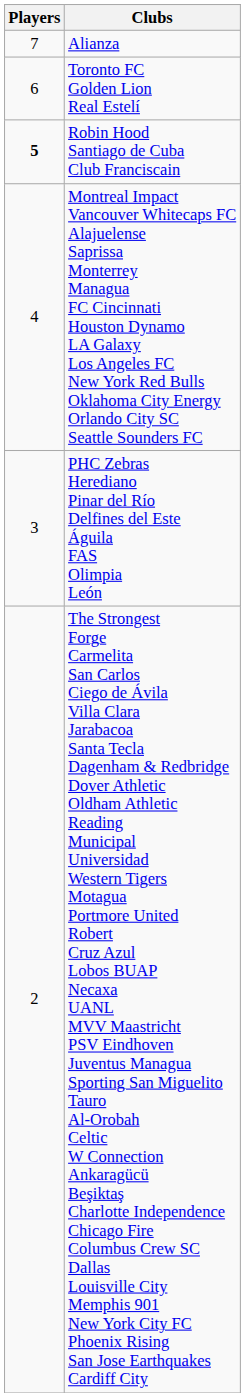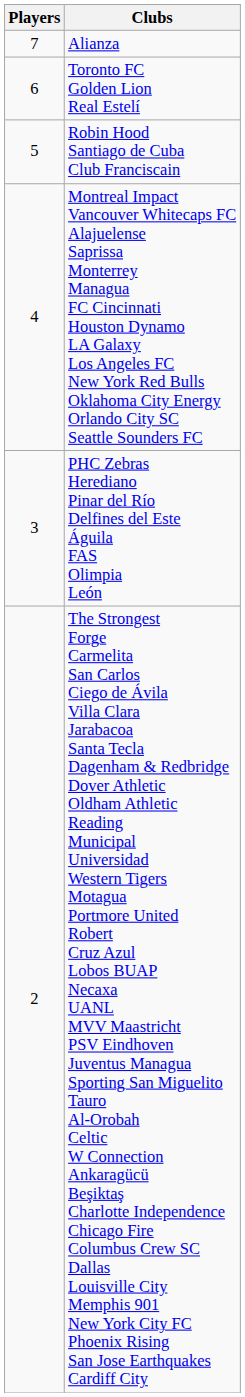Robin Hood Santiago de Cuba Club Franciscain | Players: bold -> normal
